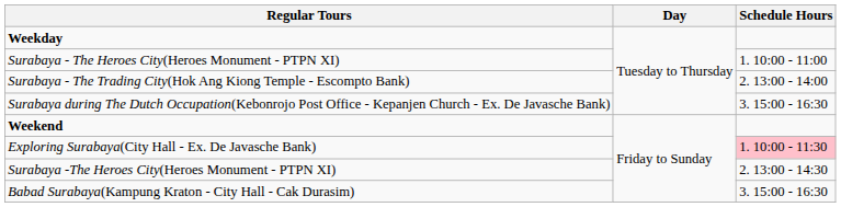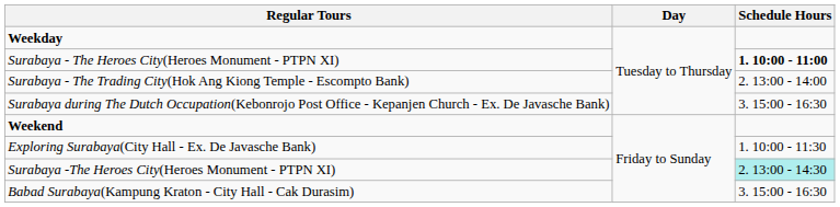Surabaya - The Heroes City(Heroes Monument - PTPN XI) | Schedule Hours: normal -> bold
Exploring Surabaya(City Hall - Ex. De Javasche Bank) | Schedule Hours: pink background -> no background
Surabaya -The Heroes City(Heroes Monument - PTPN XI) | Schedule Hours: no background -> paleturquoise background
